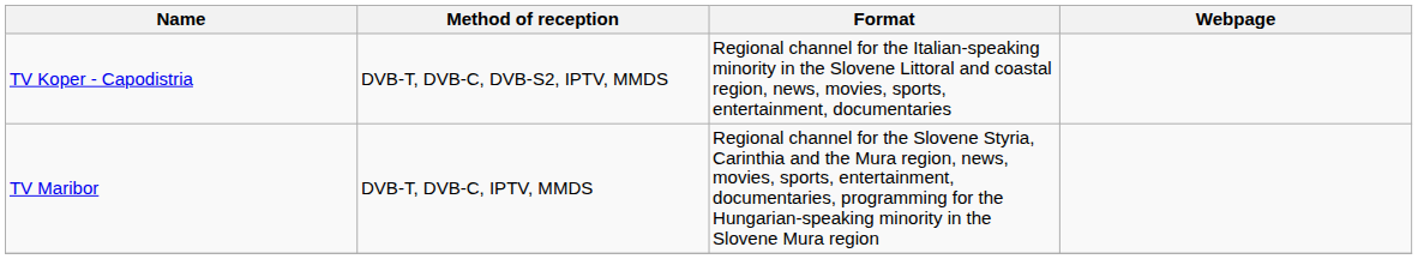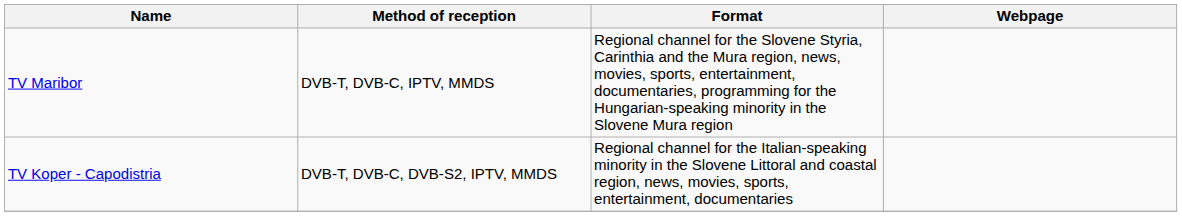rows swapped: TV Koper - Capodistria <-> TV Maribor
